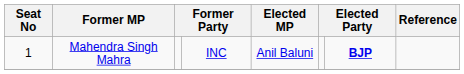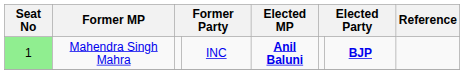Mahendra Singh Mahra | Seat No: no background -> lightgreen background
Mahendra Singh Mahra | Elected MP: normal -> bold
